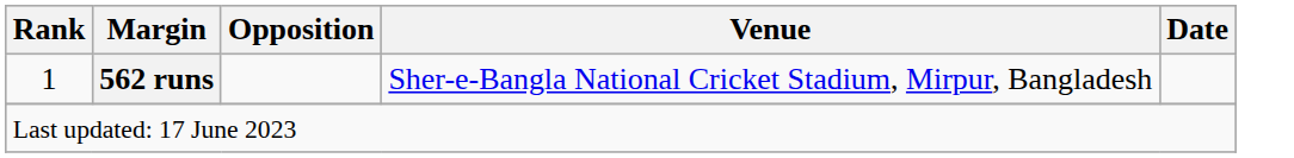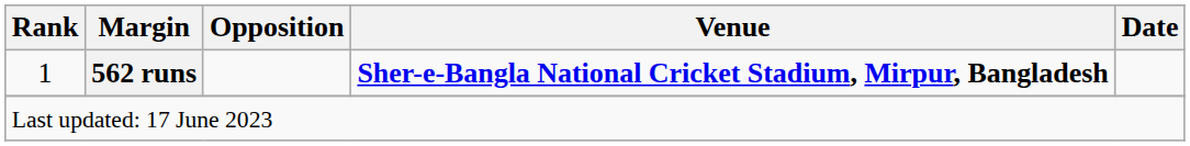1 | Venue: normal -> bold
